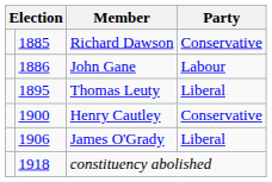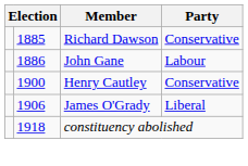- row: 1895 | Thomas Leuty | Liberal
